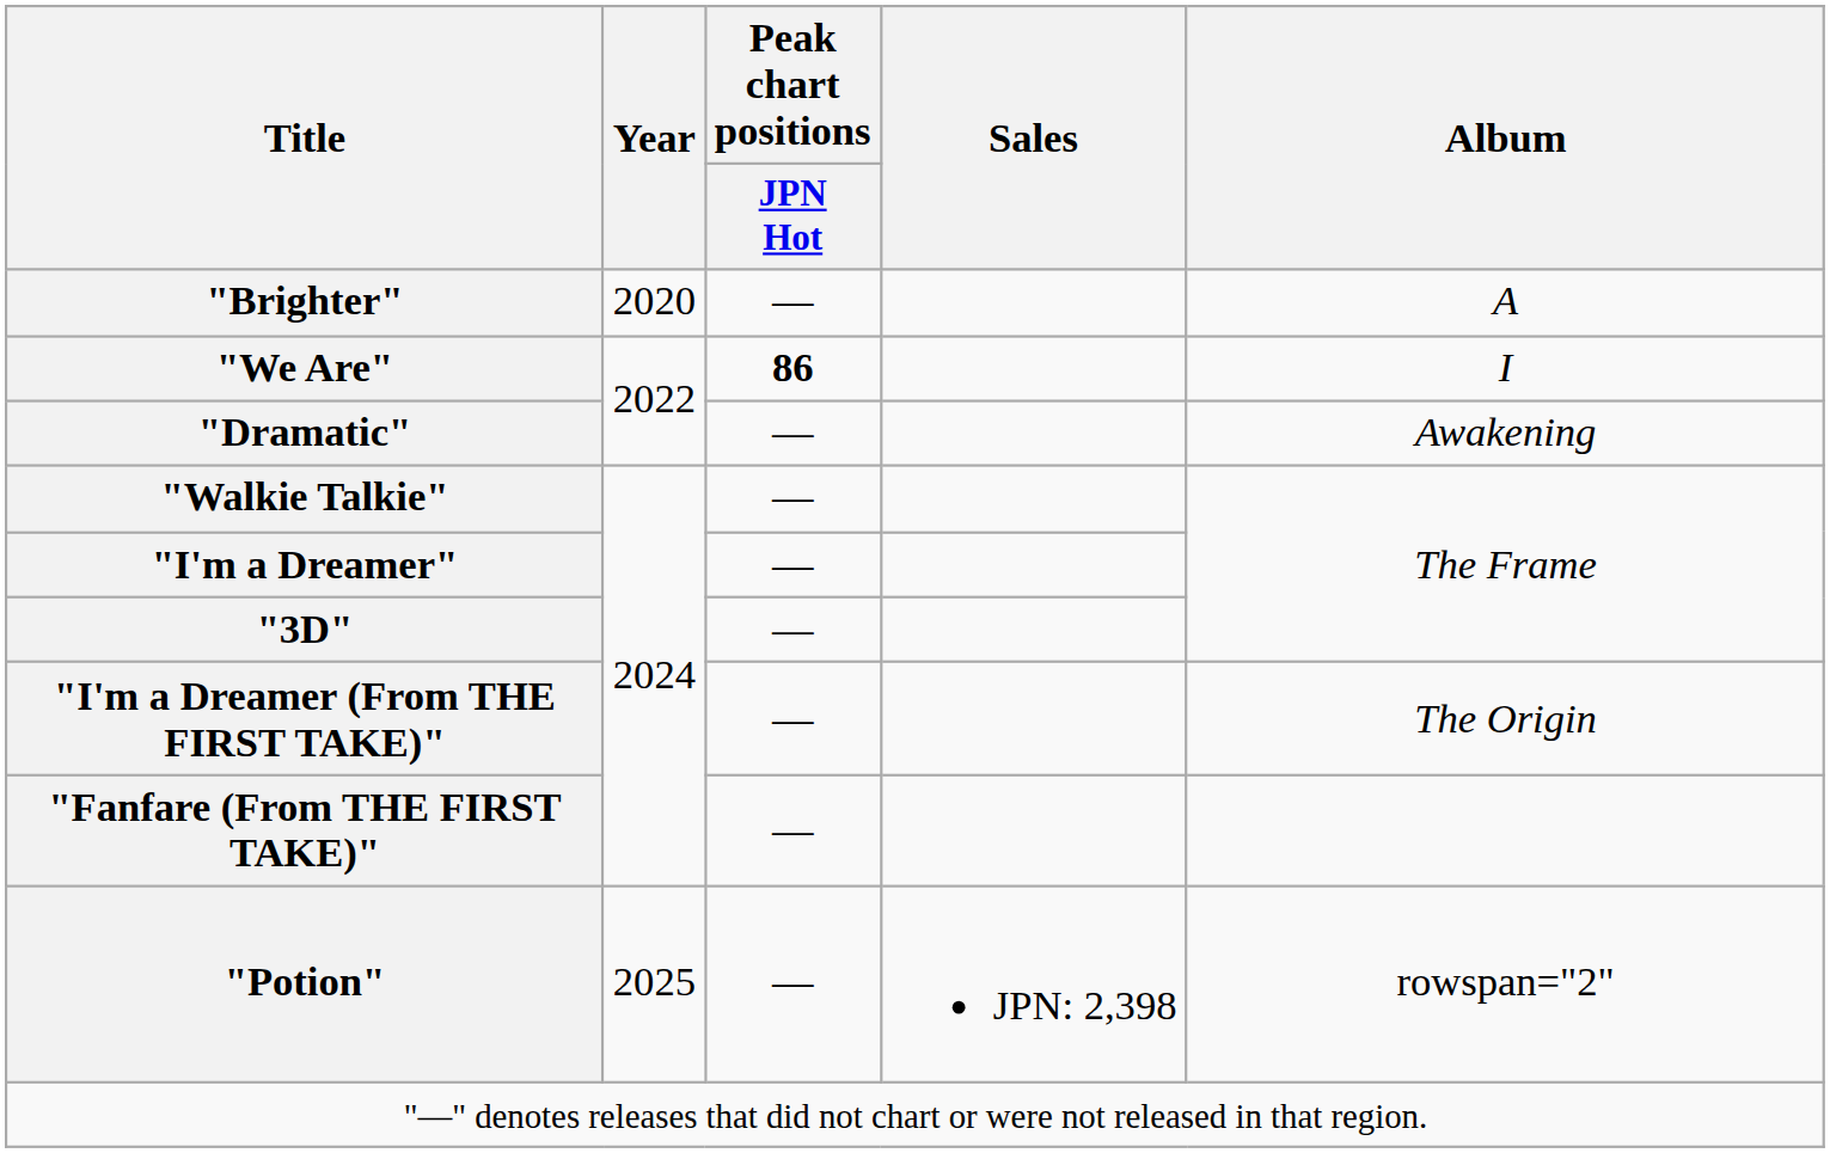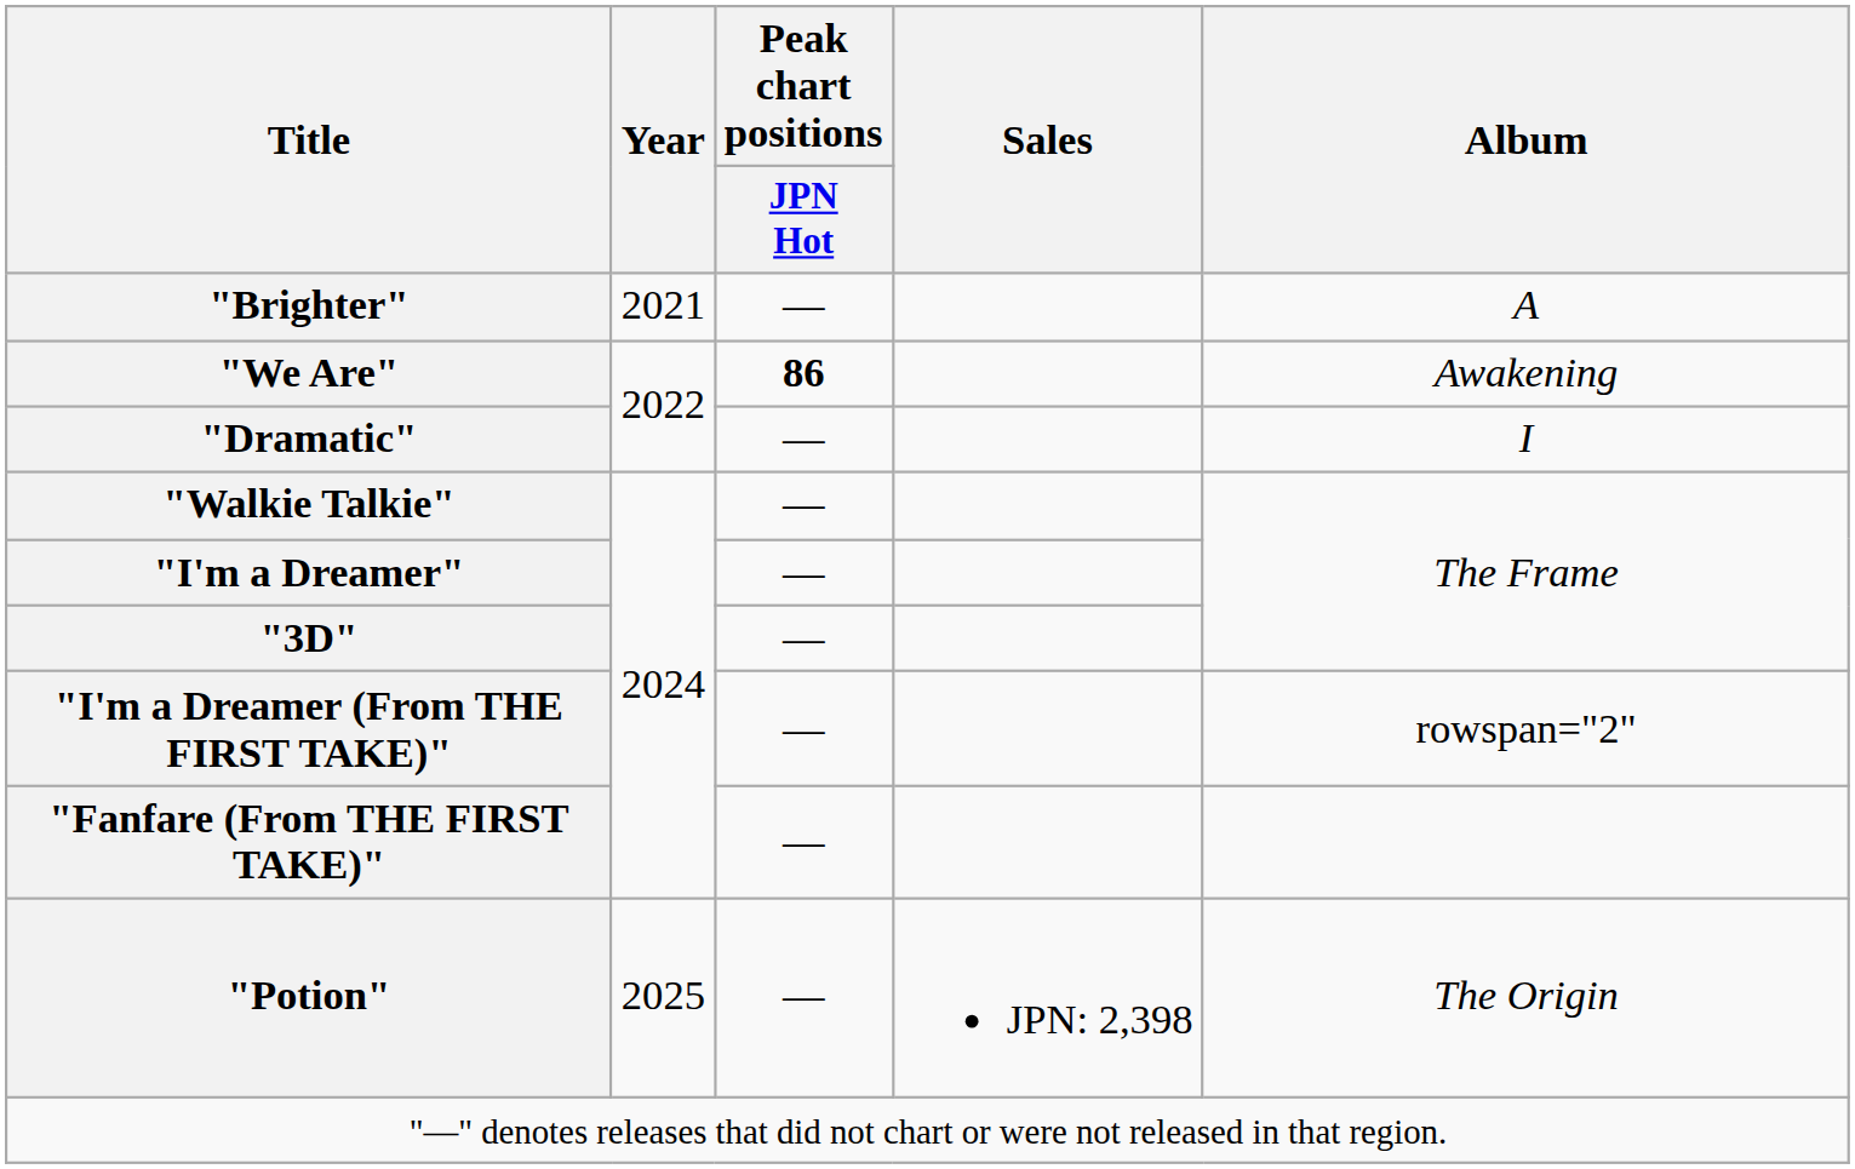"Brighter" | Year: 2020 -> 2021
"We Are" | Album: I -> Awakening
"Dramatic" | Album: Awakening -> I
"I'm a Dreamer (From THE FIRST TAKE)" | Album: The Origin -> rowspan="2"
"Potion" | Album: rowspan="2" -> The Origin
